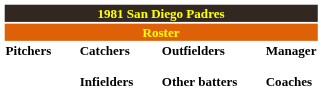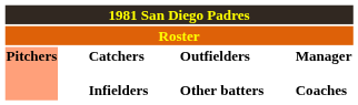Pitchers | column 1: no background -> lightsalmon background
